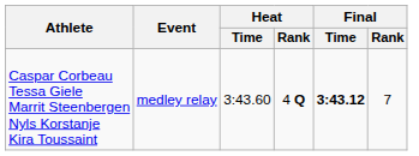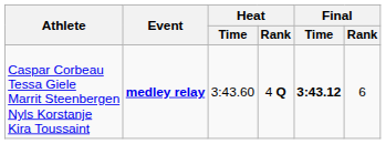row 3 | Event: normal -> bold
row 3 | Final / Rank: 7 -> 6
